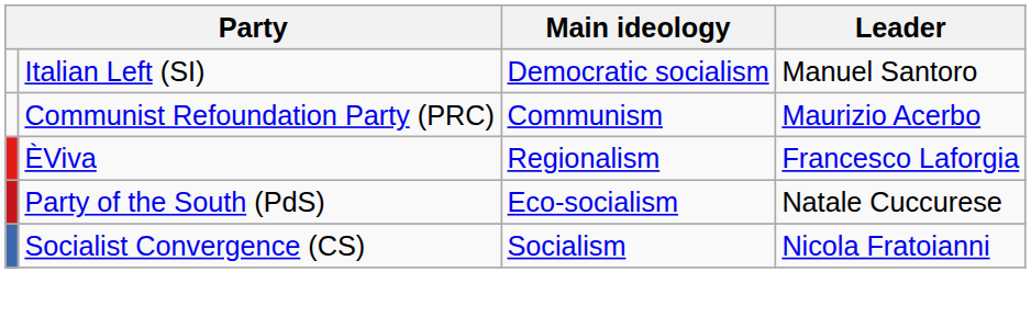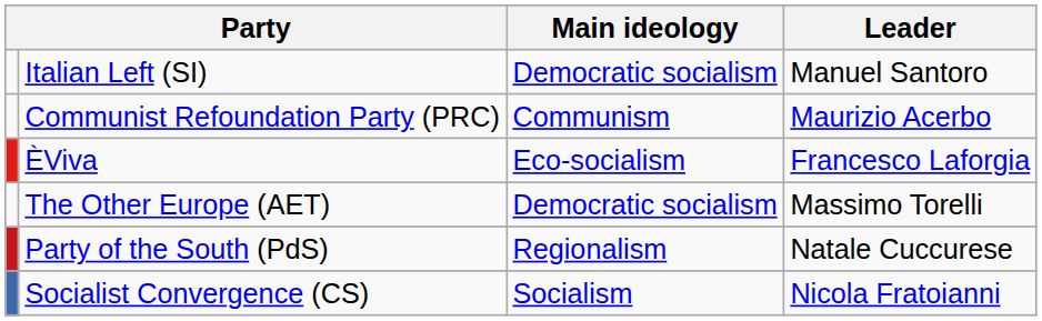ÈViva | Main ideology: Regionalism -> Eco-socialism
+ row: The Other Europe (AET) | Democratic socialism | Massimo Torelli
Party of the South (PdS) | Main ideology: Eco-socialism -> Regionalism
